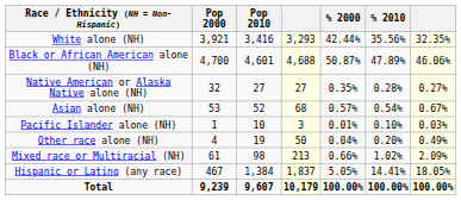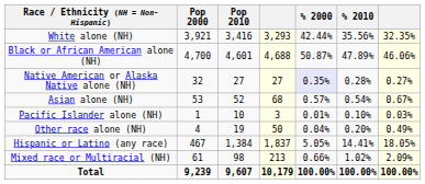Native American or Alaska Native alone (NH) | % 2000: no background -> lavender background
rows swapped: Mixed race or Multiracial (NH) <-> Hispanic or Latino (any race)
